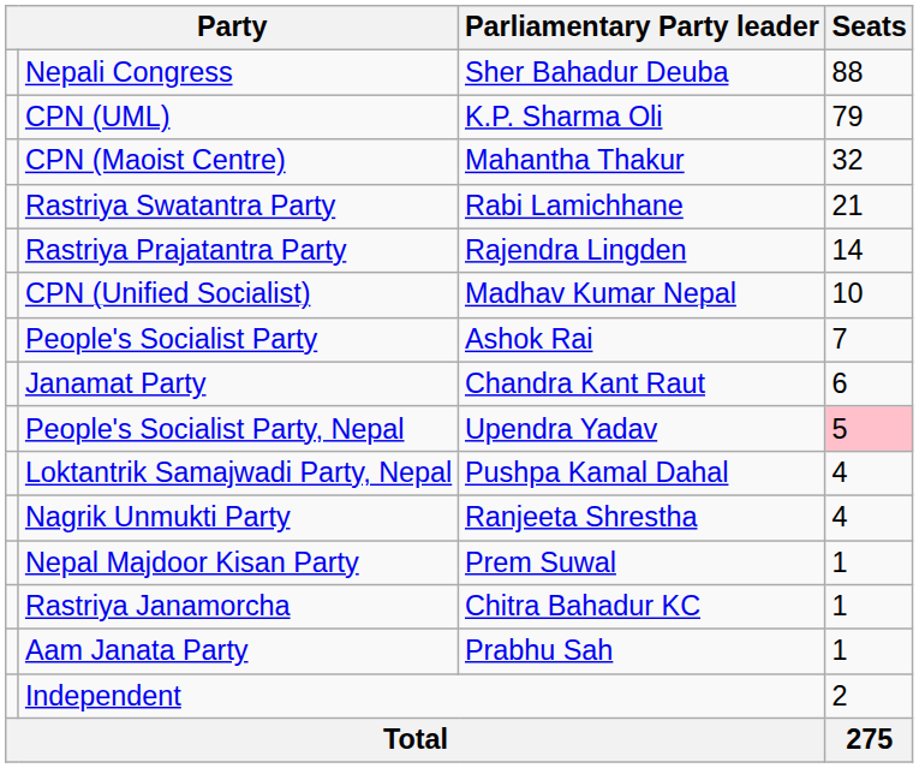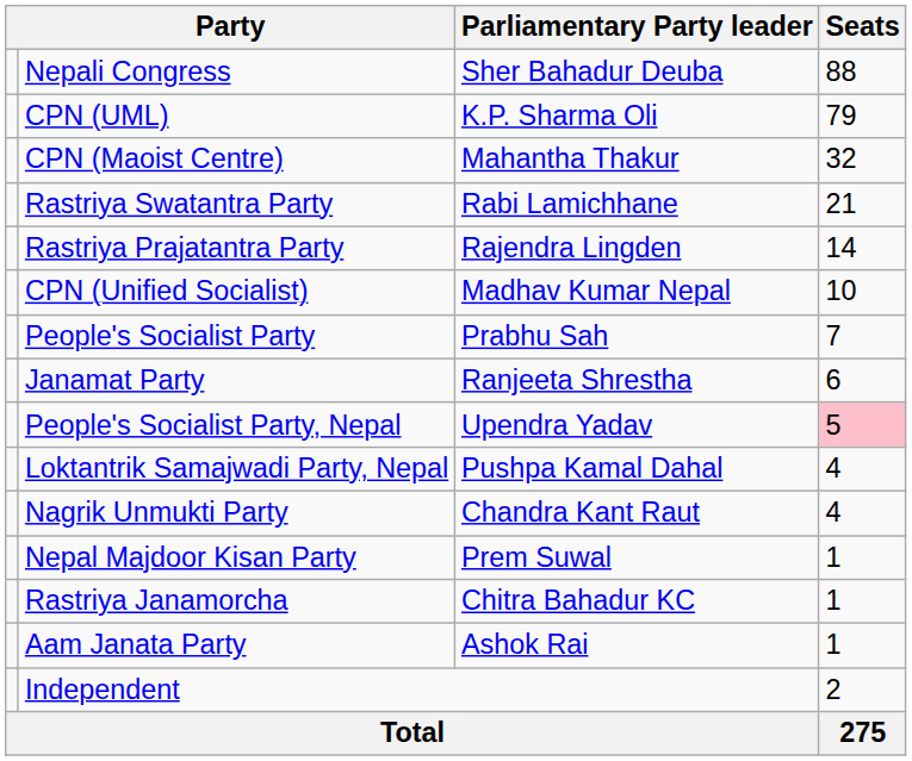People's Socialist Party | Parliamentary Party leader: Ashok Rai -> Prabhu Sah
Janamat Party | Parliamentary Party leader: Chandra Kant Raut -> Ranjeeta Shrestha
Nagrik Unmukti Party | Parliamentary Party leader: Ranjeeta Shrestha -> Chandra Kant Raut
Aam Janata Party | Parliamentary Party leader: Prabhu Sah -> Ashok Rai
